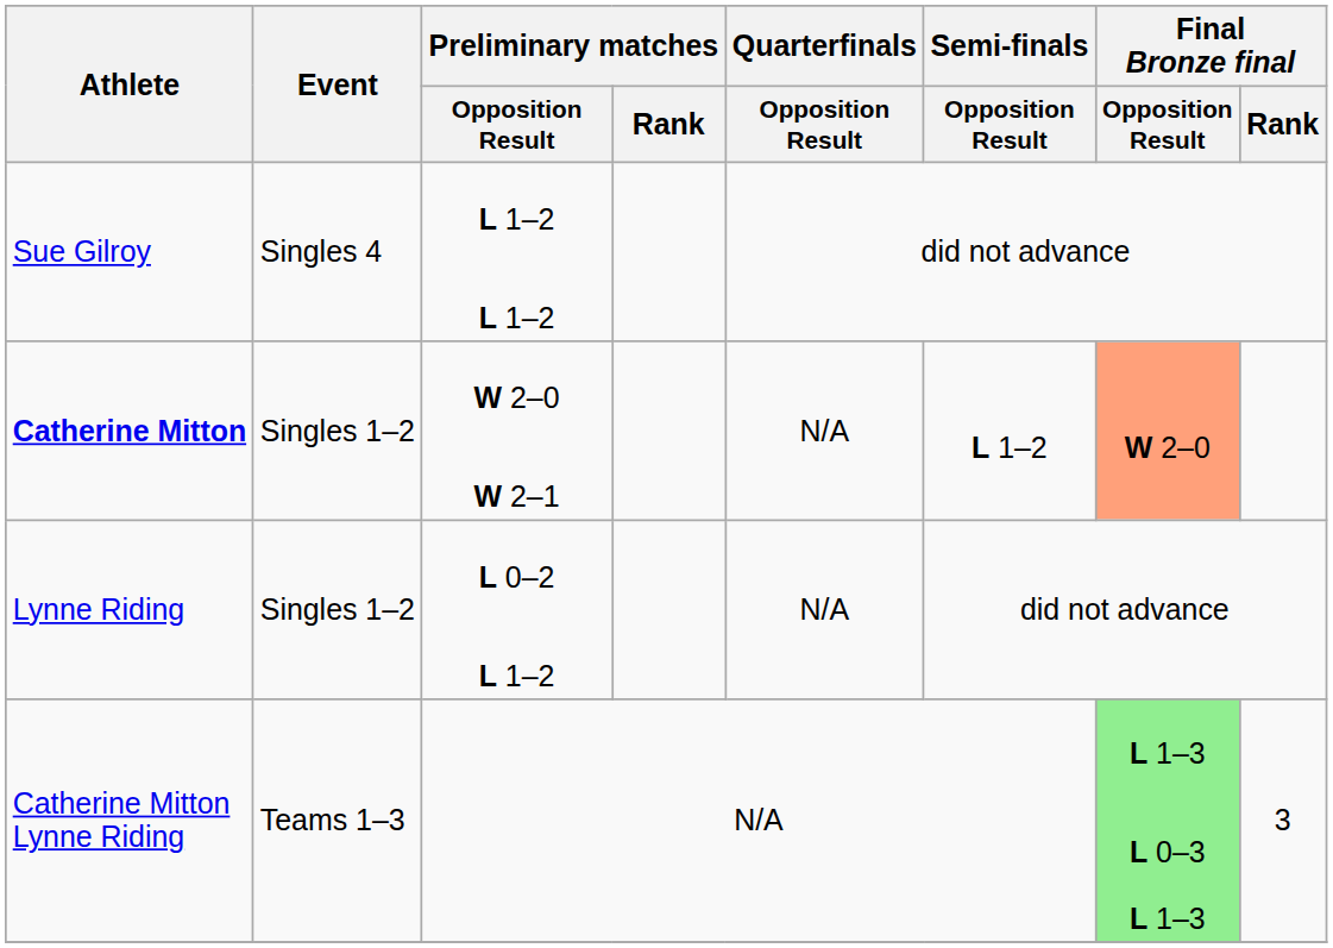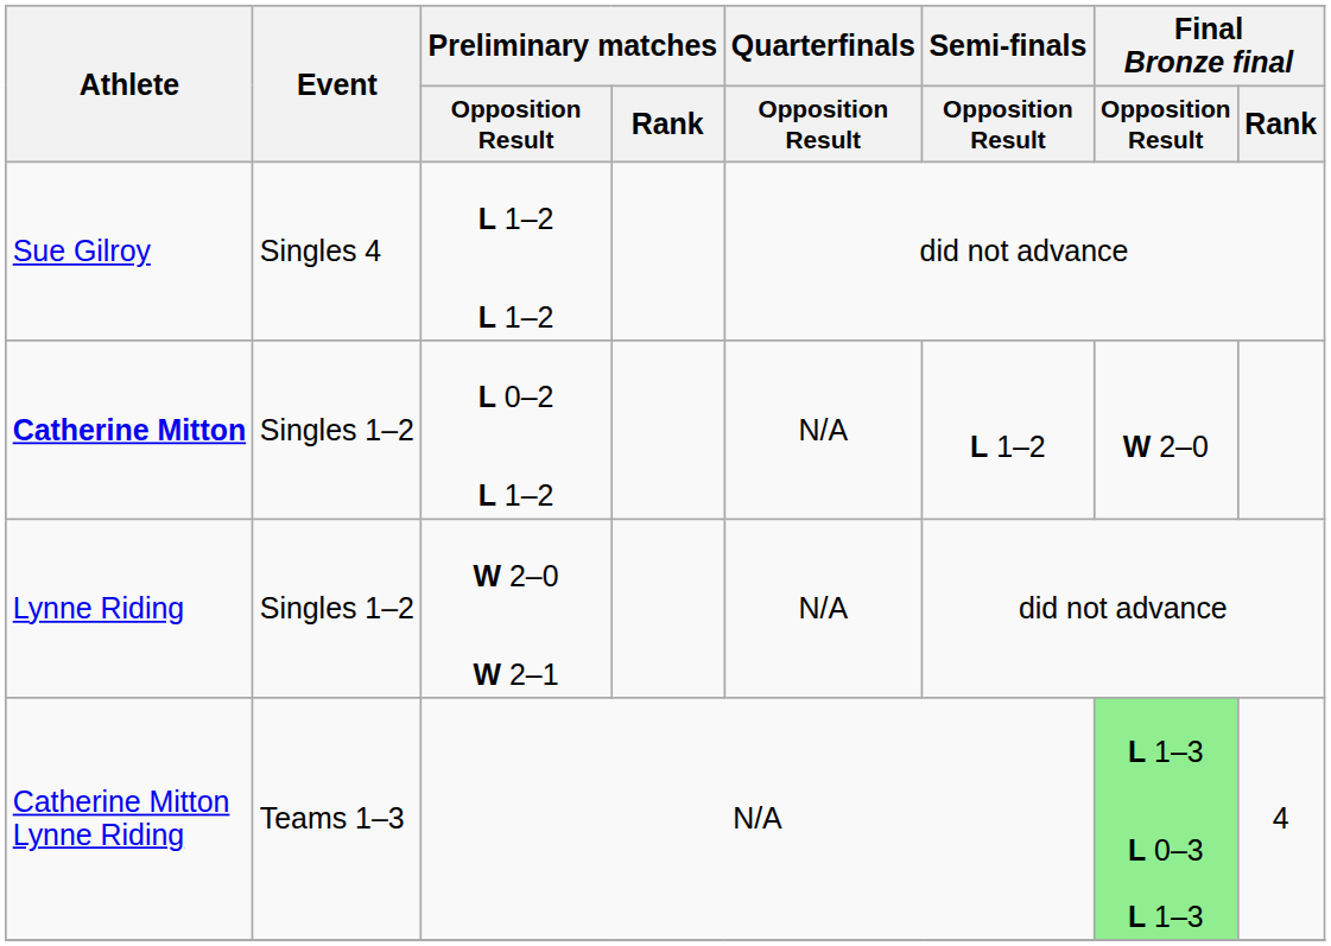Catherine Mitton | Preliminary matches / Opposition Result: W 2–0 W 2–1 -> L 0–2 L 1–2
Catherine Mitton | Final Bronze final / Opposition Result: lightsalmon background -> no background
Lynne Riding | Preliminary matches / Opposition Result: L 0–2 L 1–2 -> W 2–0 W 2–1
Catherine Mitton Lynne Riding | Final Bronze final / Rank: 3 -> 4
